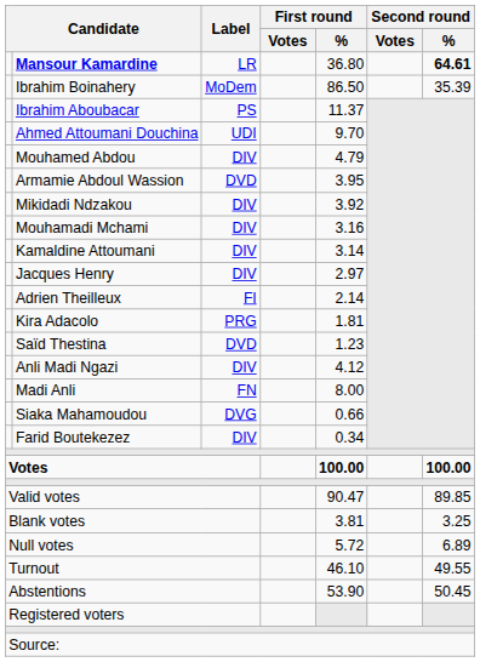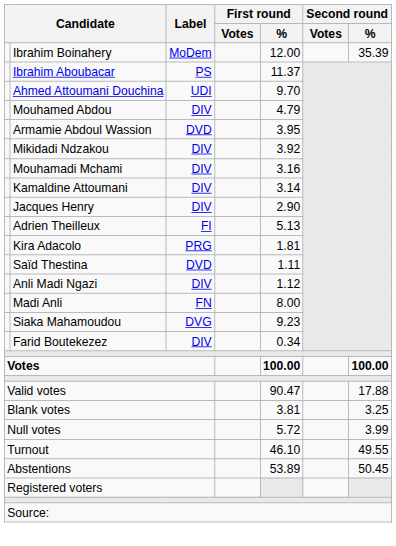- row: Mansour Kamardine | LR | 36.80 | 64.61
Ibrahim Boinahery | First round / %: 86.50 -> 12.00
Jacques Henry | First round / %: 2.97 -> 2.90
Adrien Theilleux | First round / %: 2.14 -> 5.13
Saïd Thestina | First round / %: 1.23 -> 1.11
Anli Madi Ngazi | First round / %: 4.12 -> 1.12
Siaka Mahamoudou | First round / %: 0.66 -> 9.23
Valid votes | Second round / %: 89.85 -> 17.88
Null votes | Second round / %: 6.89 -> 3.99
Abstentions | First round / %: 53.90 -> 53.89
